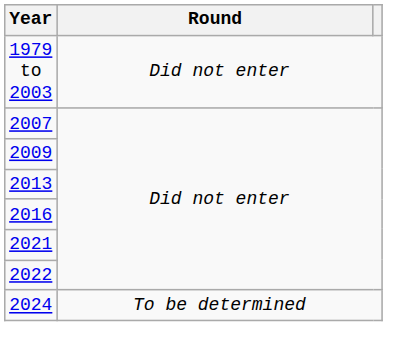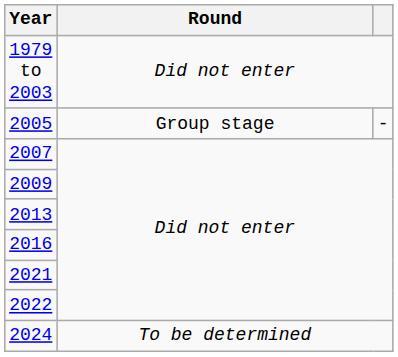+ row: 2005 | Group stage | -
